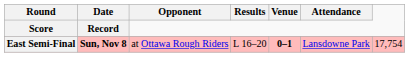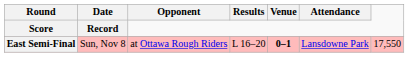East Semi-Final | Date / Record: bold -> normal
East Semi-Final | column 7: 17,754 -> 17,550
